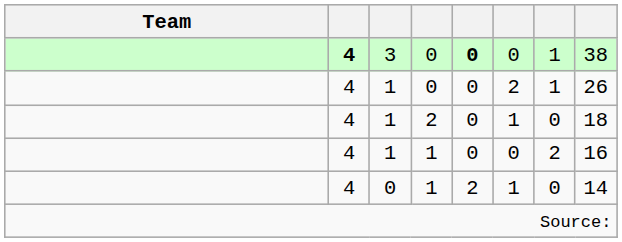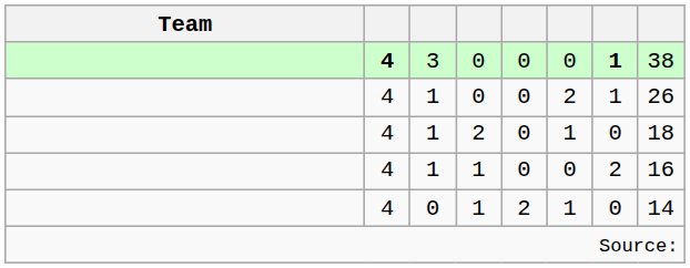3 | column 5: bold -> normal
3 | column 7: normal -> bold
